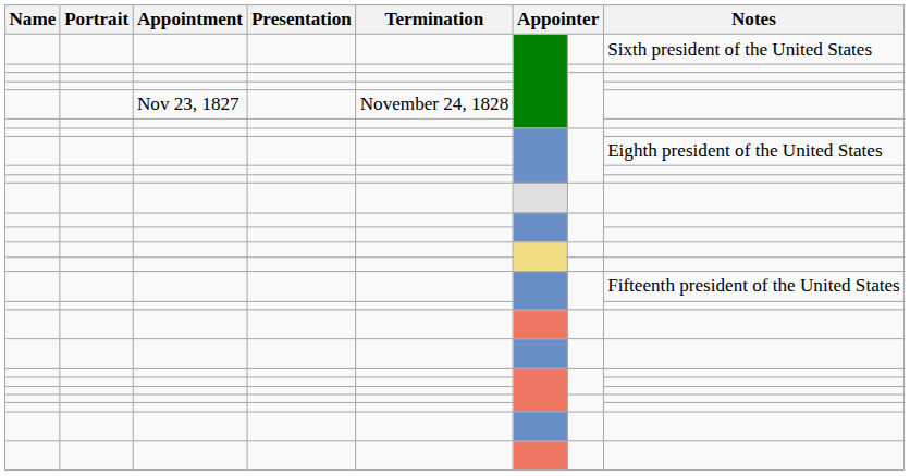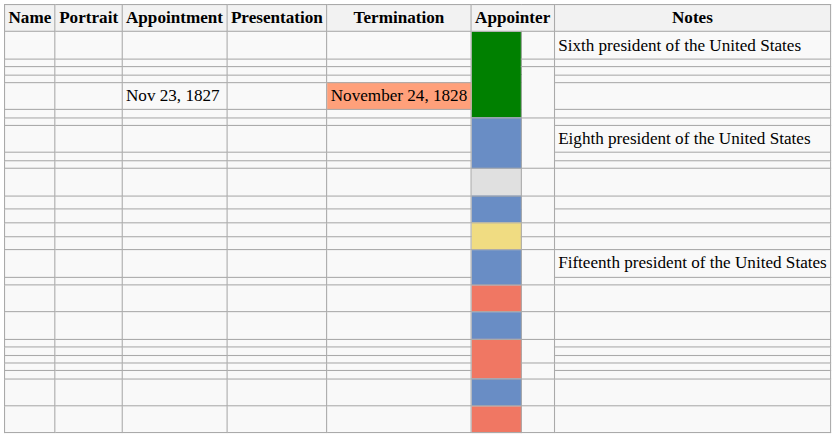Nov 23, 1827 | Termination: no background -> lightsalmon background
